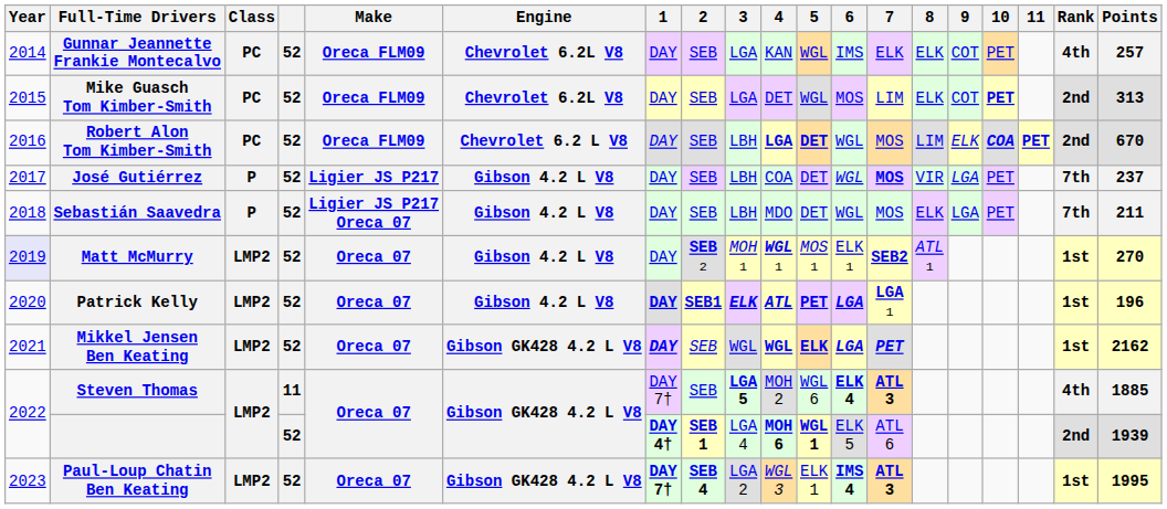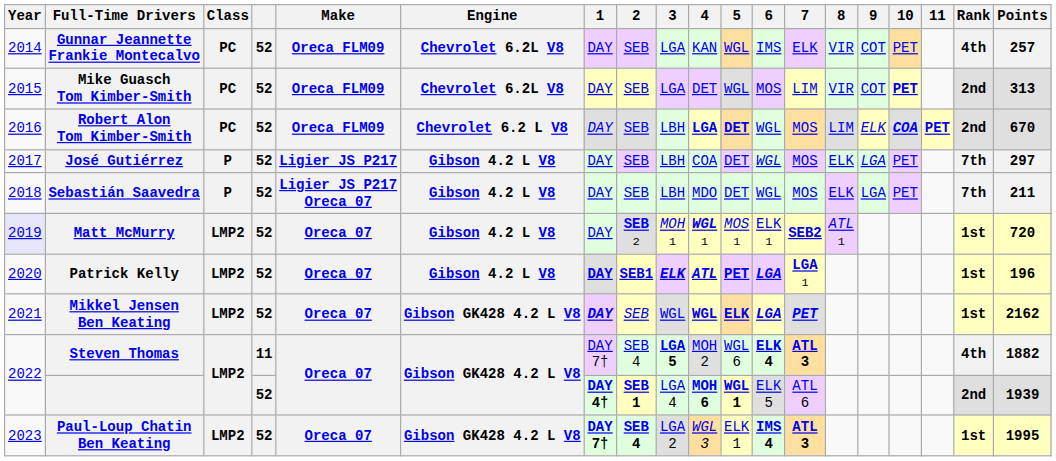Gunnar Jeannette Frankie Montecalvo | 8: ELK -> VIR
Mike Guasch Tom Kimber-Smith | 8: ELK -> VIR
José Gutiérrez | 7: bold -> normal
José Gutiérrez | 8: VIR -> ELK
José Gutiérrez | Points: 237 -> 297
Matt McMurry | Points: 270 -> 720
Steven Thomas | 2: SEB -> SEB 4
Steven Thomas | Points: 1885 -> 1882
